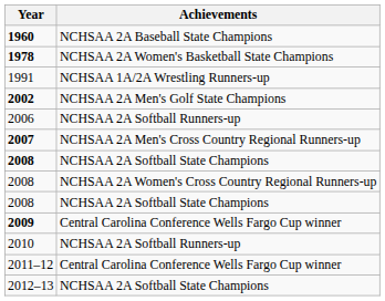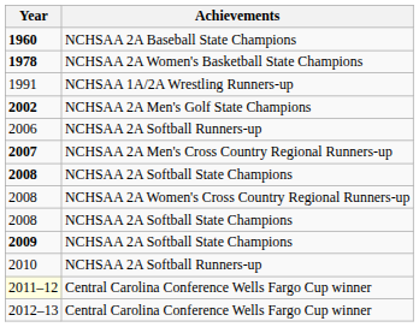row 11 | Achievements: Central Carolina Conference Wells Fargo Cup winner -> NCHSAA 2A Softball State Champions
row 13 | Year: no background -> lightyellow background
row 14 | Achievements: NCHSAA 2A Softball State Champions -> Central Carolina Conference Wells Fargo Cup winner
